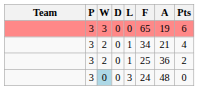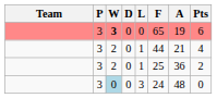row 2 | W: normal -> bold
row 3 | F: 34 -> 44
